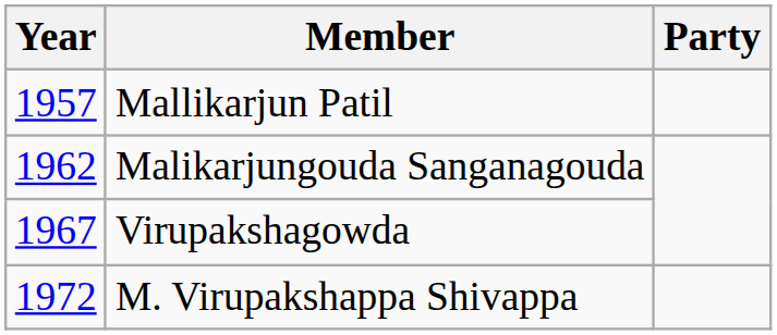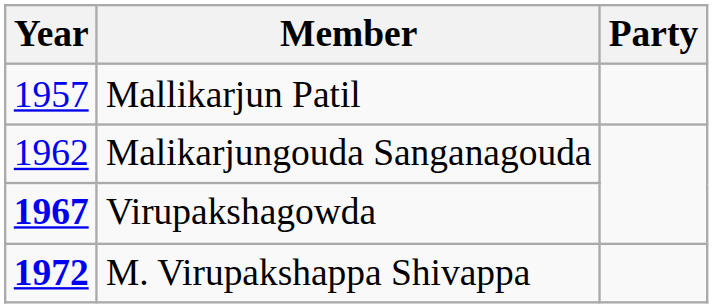Virupakshagowda | Year: normal -> bold
M. Virupakshappa Shivappa | Year: normal -> bold
